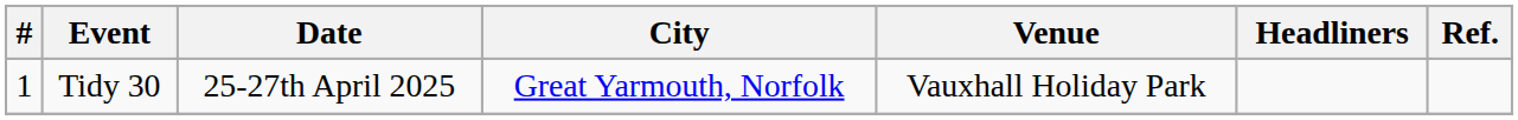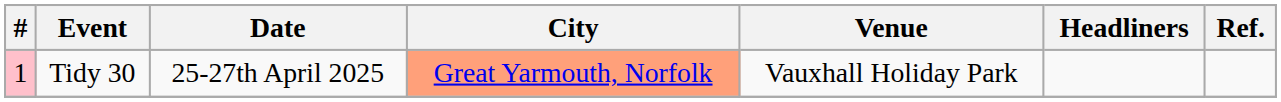Tidy 30 | #: no background -> pink background
Tidy 30 | City: no background -> lightsalmon background
